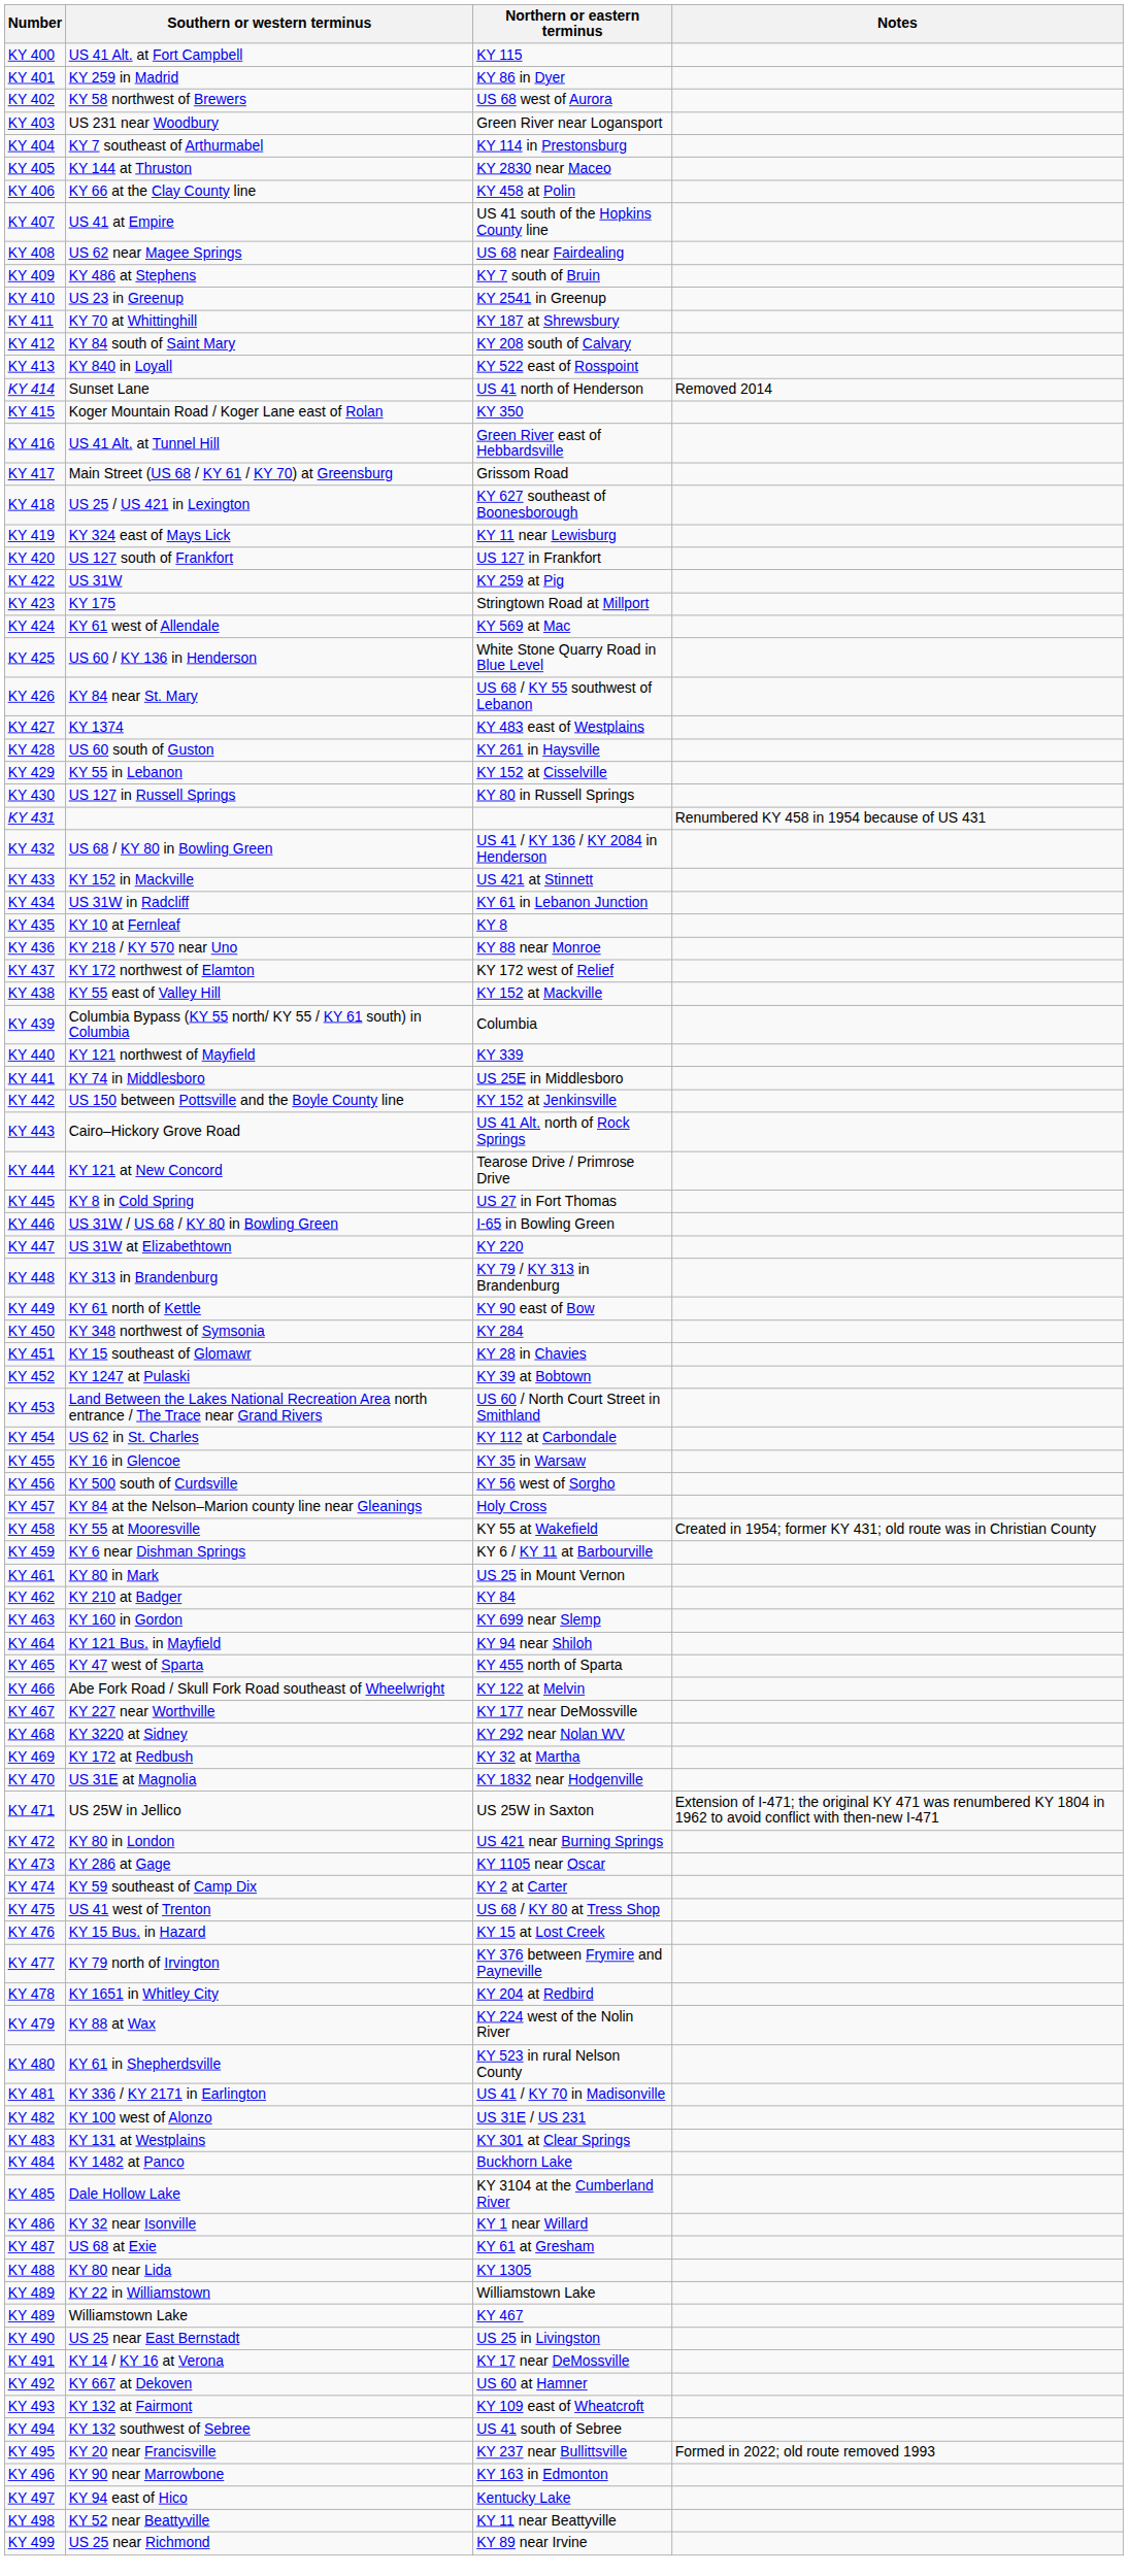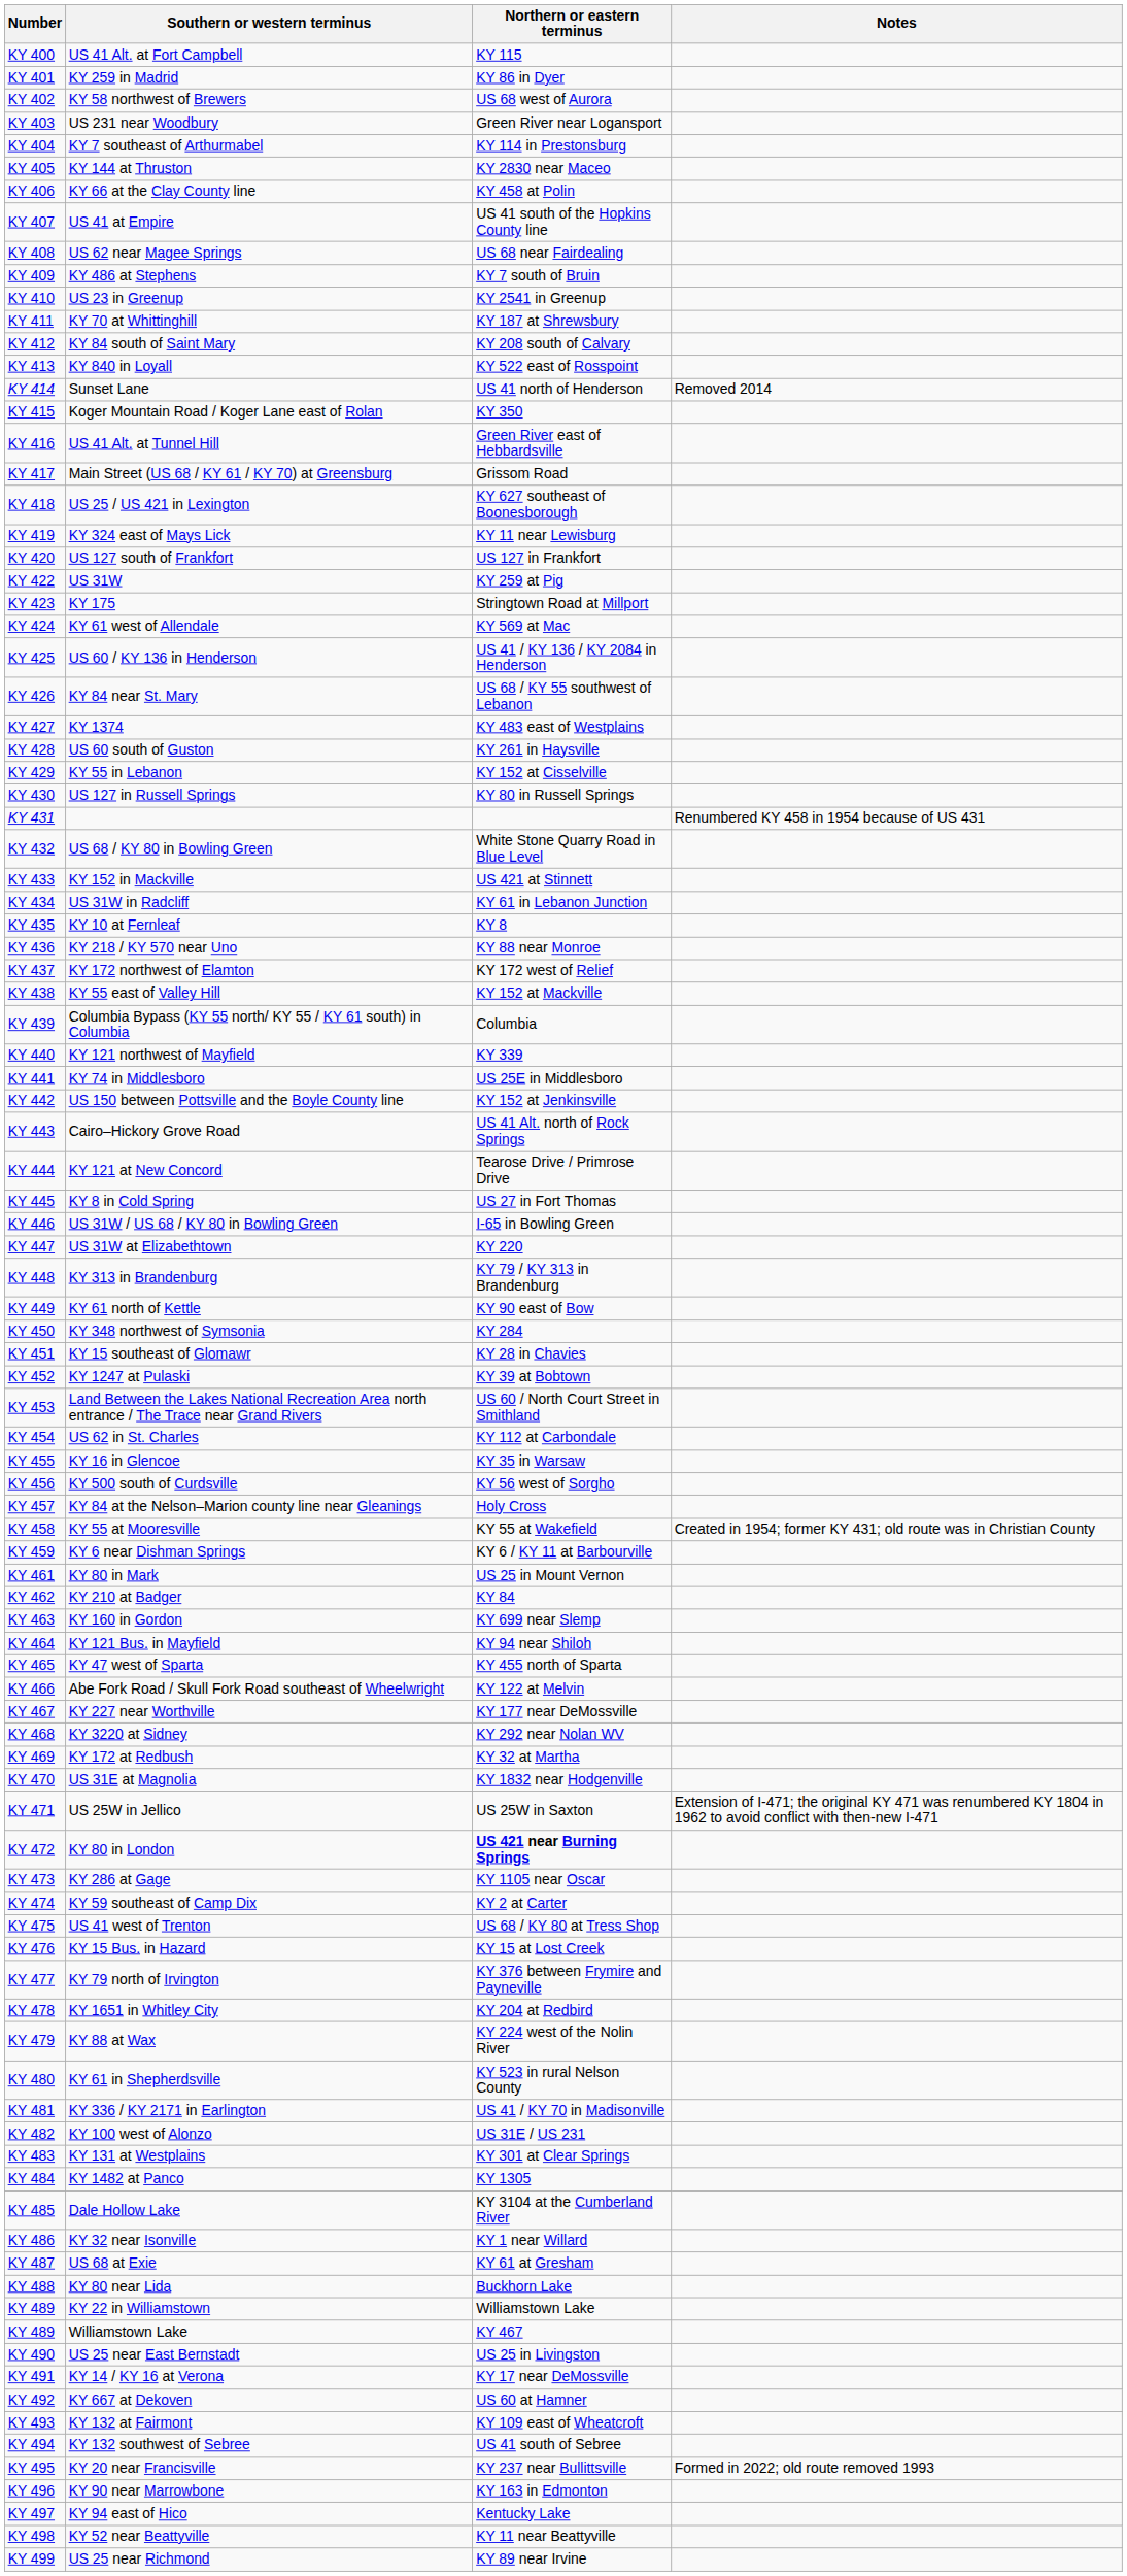US 60 / KY 136 in Henderson | Northern or eastern terminus: White Stone Quarry Road in Blue Level -> US 41 / KY 136 / KY 2084 in Henderson
US 68 / KY 80 in Bowling Green | Northern or eastern terminus: US 41 / KY 136 / KY 2084 in Henderson -> White Stone Quarry Road in Blue Level
KY 80 in London | Northern or eastern terminus: normal -> bold
KY 1482 at Panco | Northern or eastern terminus: Buckhorn Lake -> KY 1305
KY 80 near Lida | Northern or eastern terminus: KY 1305 -> Buckhorn Lake
